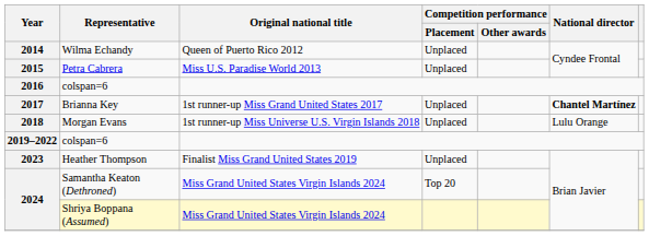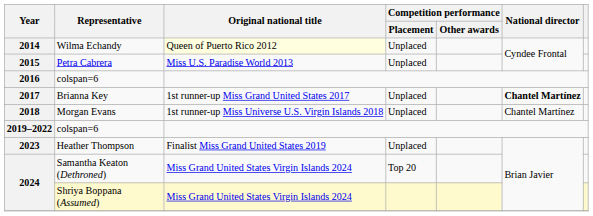2014 | Original national title: no background -> lightyellow background
2018 | National director: Lulu Orange -> Chantel Martínez
